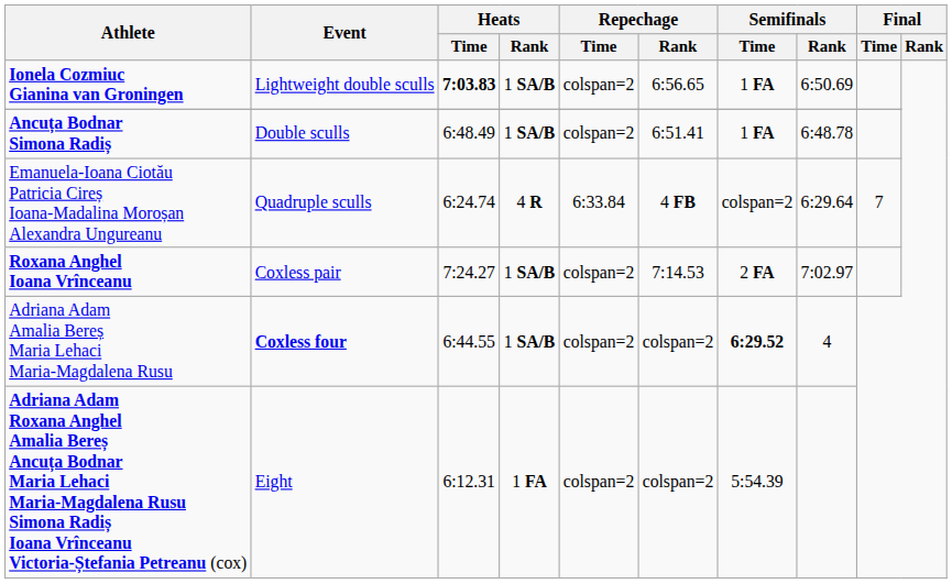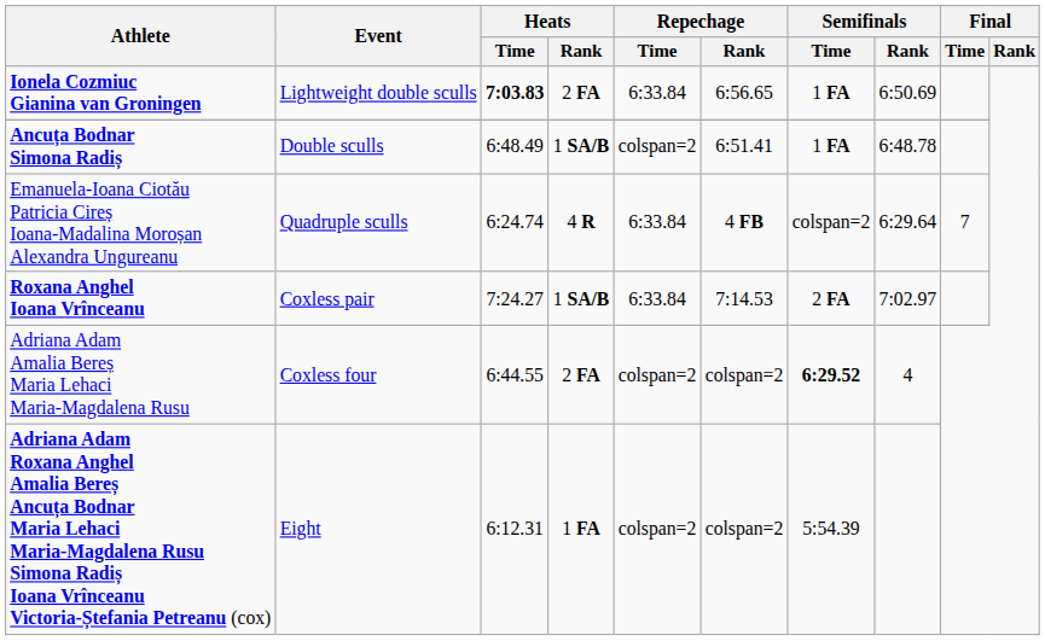Ionela Cozmiuc Gianina van Groningen | Heats / Rank: 1 SA/B -> 2 FA
Ionela Cozmiuc Gianina van Groningen | Repechage / Time: colspan=2 -> 6:33.84
Roxana Anghel Ioana Vrînceanu | Repechage / Time: colspan=2 -> 6:33.84
Adriana Adam Amalia Bereș Maria Lehaci Maria-Magdalena Rusu | Event: bold -> normal
Adriana Adam Amalia Bereș Maria Lehaci Maria-Magdalena Rusu | Heats / Rank: 1 SA/B -> 2 FA
